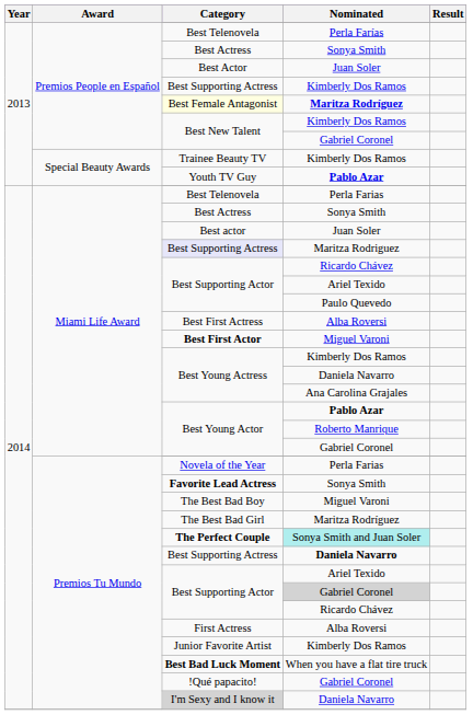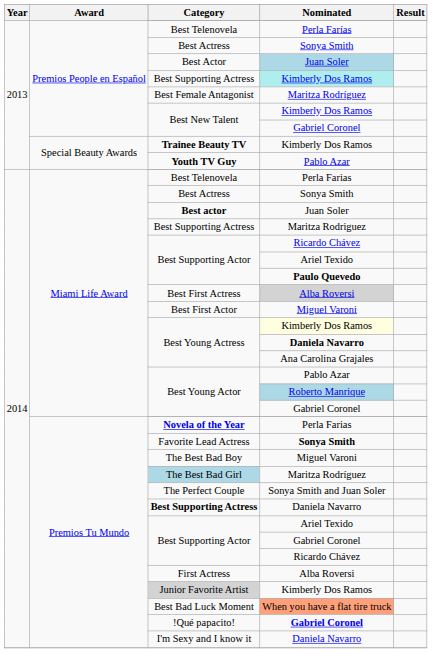Best Actor | Nominated: no background -> lightblue background
Best Supporting Actress / Kimberly Dos Ramos | Nominated: no background -> paleturquoise background
Best Female Antagonist | Category: lightyellow background -> no background
Best Female Antagonist | Nominated: bold -> normal
Trainee Beauty TV | Category: normal -> bold
Youth TV Guy | Category: normal -> bold
Youth TV Guy | Nominated: bold -> normal
Best actor | Category: normal -> bold
Best Supporting Actress / Maritza Rodriguez | Category: lavender background -> no background
Best Supporting Actor / Paulo Quevedo | Nominated: normal -> bold
Best First Actress | Nominated: no background -> lightgrey background
Best First Actor | Category: bold -> normal
Best Young Actress / Kimberly Dos Ramos | Nominated: no background -> lightyellow background
Best Young Actress / Daniela Navarro | Nominated: normal -> bold
Best Young Actor / Pablo Azar | Nominated: bold -> normal
Best Young Actor / Roberto Manrique | Nominated: no background -> lightblue background
Novela of the Year | Category: normal -> bold
Favorite Lead Actress | Category: bold -> normal
Favorite Lead Actress | Nominated: normal -> bold
The Best Bad Girl | Category: no background -> lightblue background
The Perfect Couple | Category: bold -> normal
The Perfect Couple | Nominated: paleturquoise background -> no background
Best Supporting Actress / Daniela Navarro | Category: normal -> bold
Best Supporting Actress / Daniela Navarro | Nominated: bold -> normal
Best Supporting Actor / Gabriel Coronel | Nominated: lightgrey background -> no background
Junior Favorite Artist | Category: no background -> lightgrey background
Best Bad Luck Moment | Category: bold -> normal
Best Bad Luck Moment | Nominated: no background -> lightsalmon background
!Qué papacito! | Nominated: normal -> bold
I'm Sexy and I know it | Category: lightgrey background -> no background
